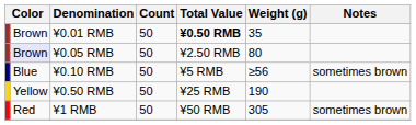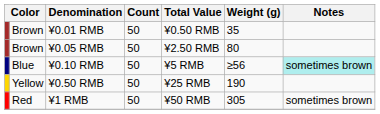¥0.01 RMB | Total Value: bold -> normal
¥0.05 RMB | column 2: lavender background -> no background
¥0.10 RMB | Notes: no background -> paleturquoise background
